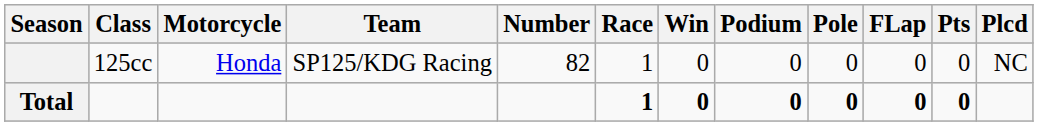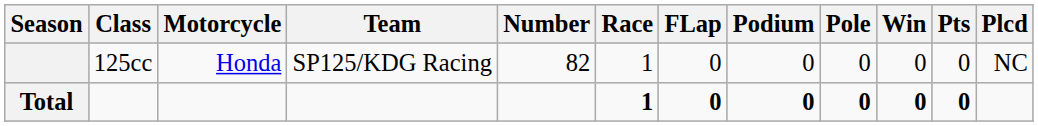columns swapped: Win <-> FLap
